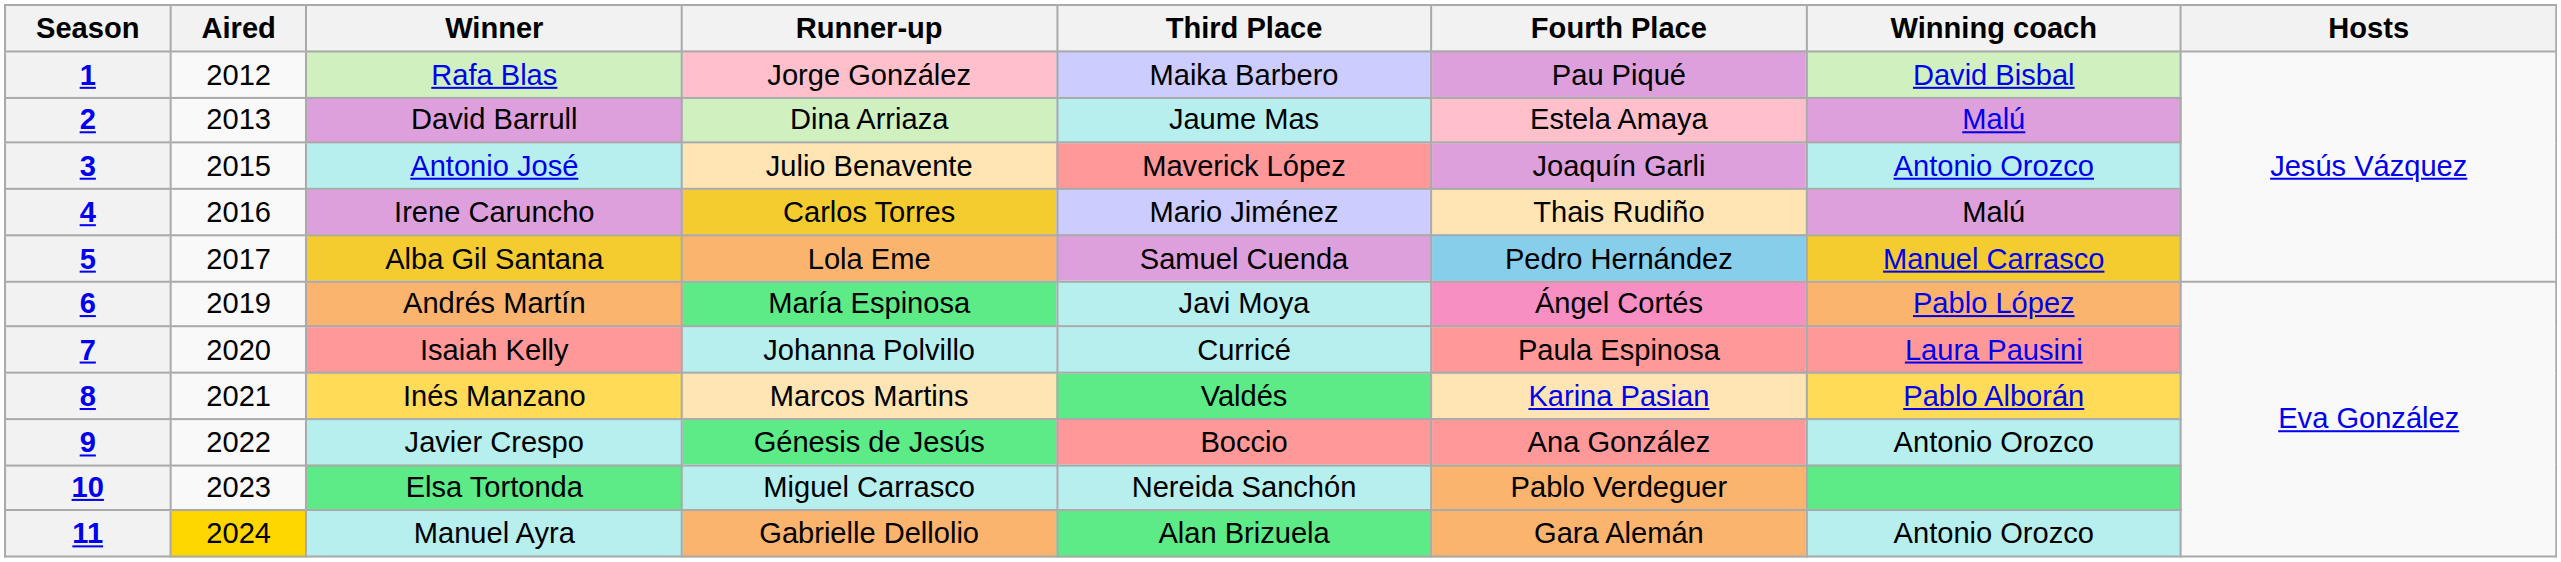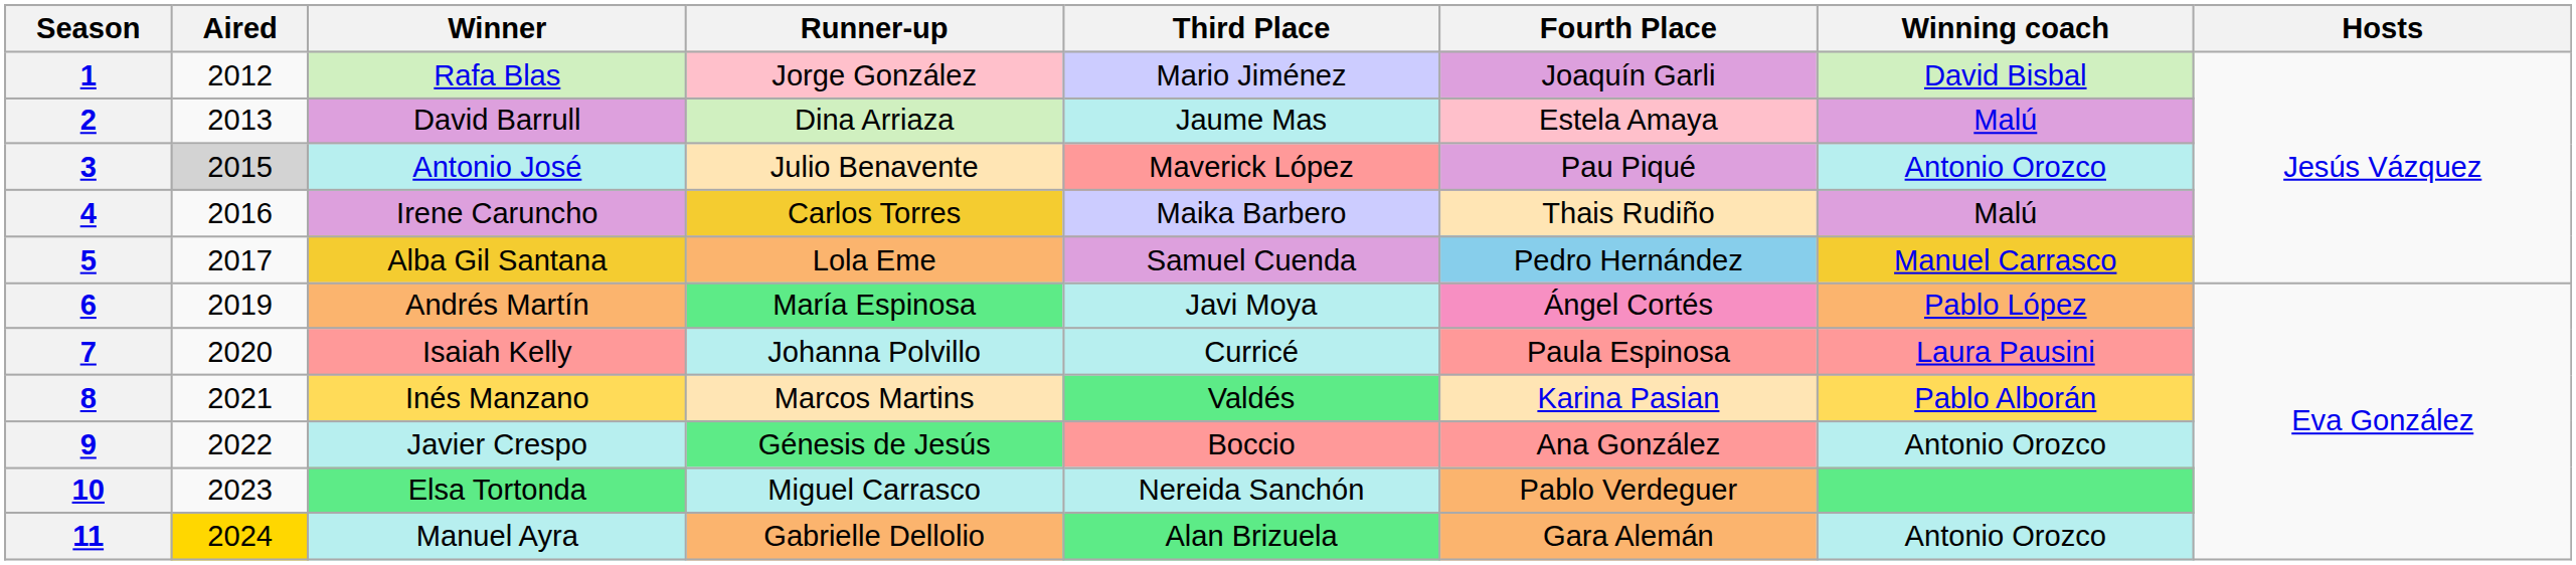1 | Third Place: Maika Barbero -> Mario Jiménez
1 | Fourth Place: Pau Piqué -> Joaquín Garli
3 | Aired: no background -> lightgrey background
3 | Fourth Place: Joaquín Garli -> Pau Piqué
4 | Third Place: Mario Jiménez -> Maika Barbero
